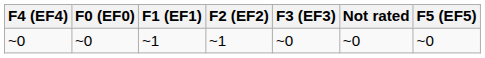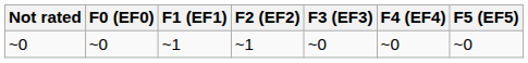columns swapped: Not rated <-> F4 (EF4)
